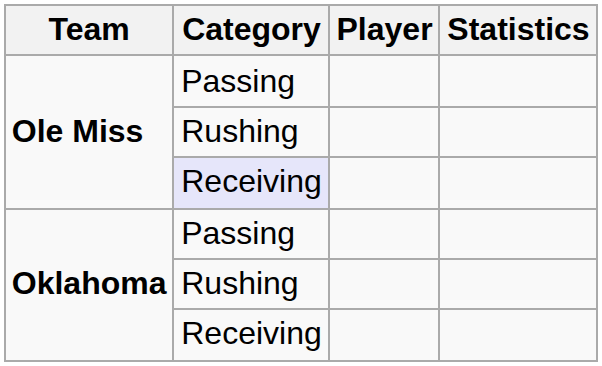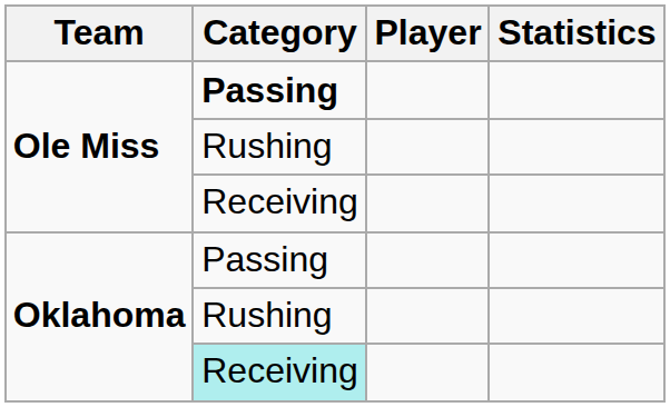Ole Miss / Passing | Category: normal -> bold
Ole Miss / Receiving | Category: lavender background -> no background
Oklahoma / Receiving | Category: no background -> paleturquoise background
